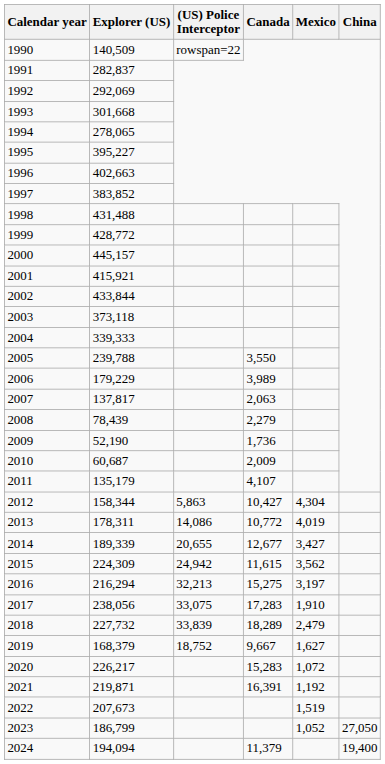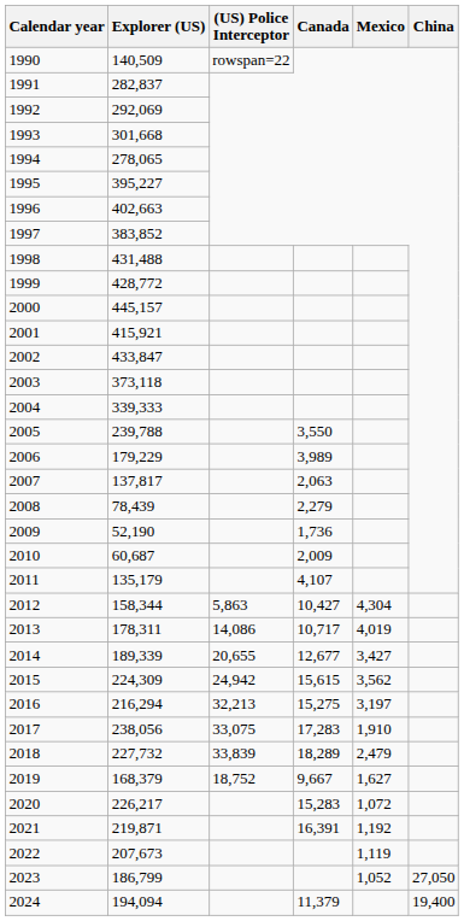2002 | Explorer (US): 433,844 -> 433,847
2013 | Canada: 10,772 -> 10,717
2015 | Canada: 11,615 -> 15,615
2022 | Mexico: 1,519 -> 1,119
